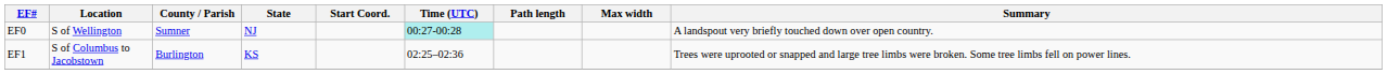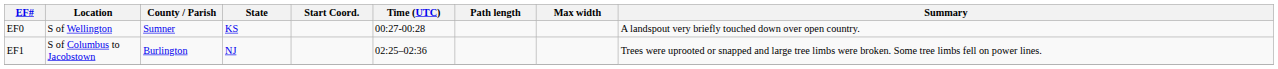EF0 | State: NJ -> KS
EF0 | Time (UTC): paleturquoise background -> no background
EF1 | State: KS -> NJ
